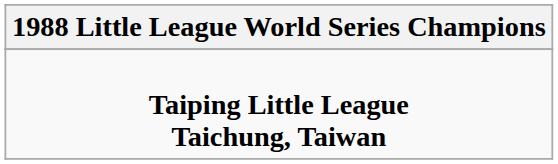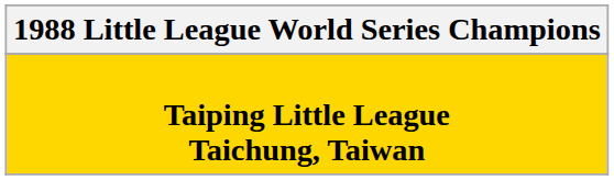row 2 | column 1: no background -> gold background
